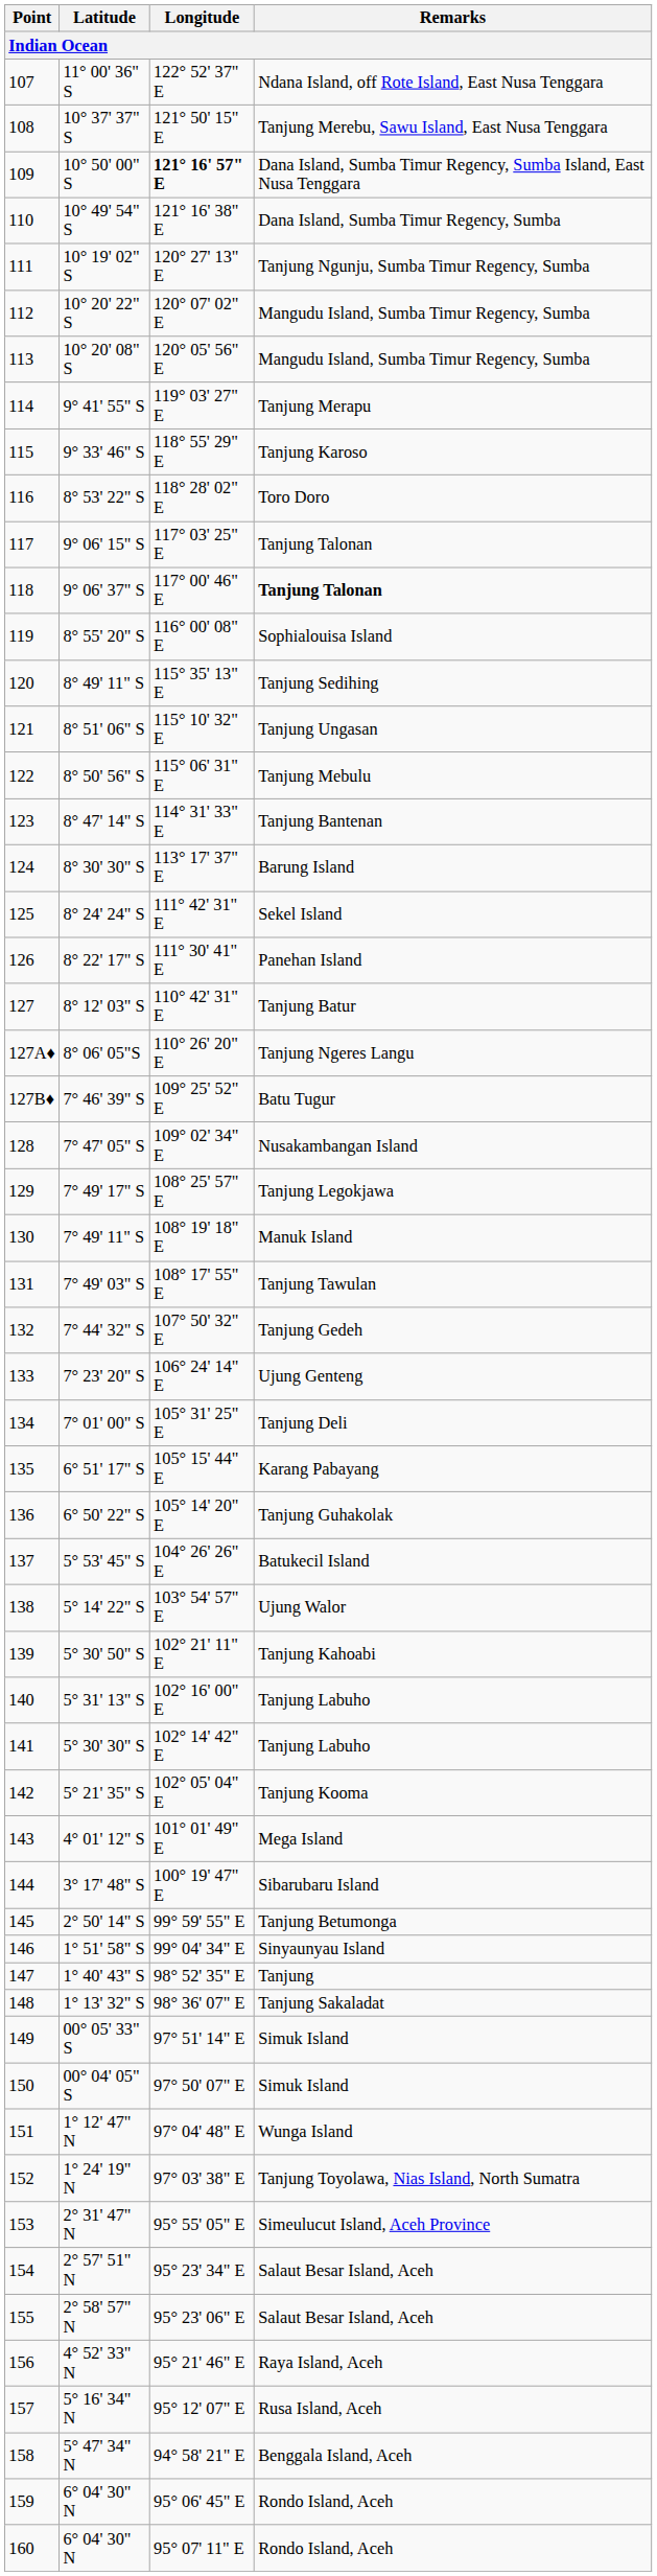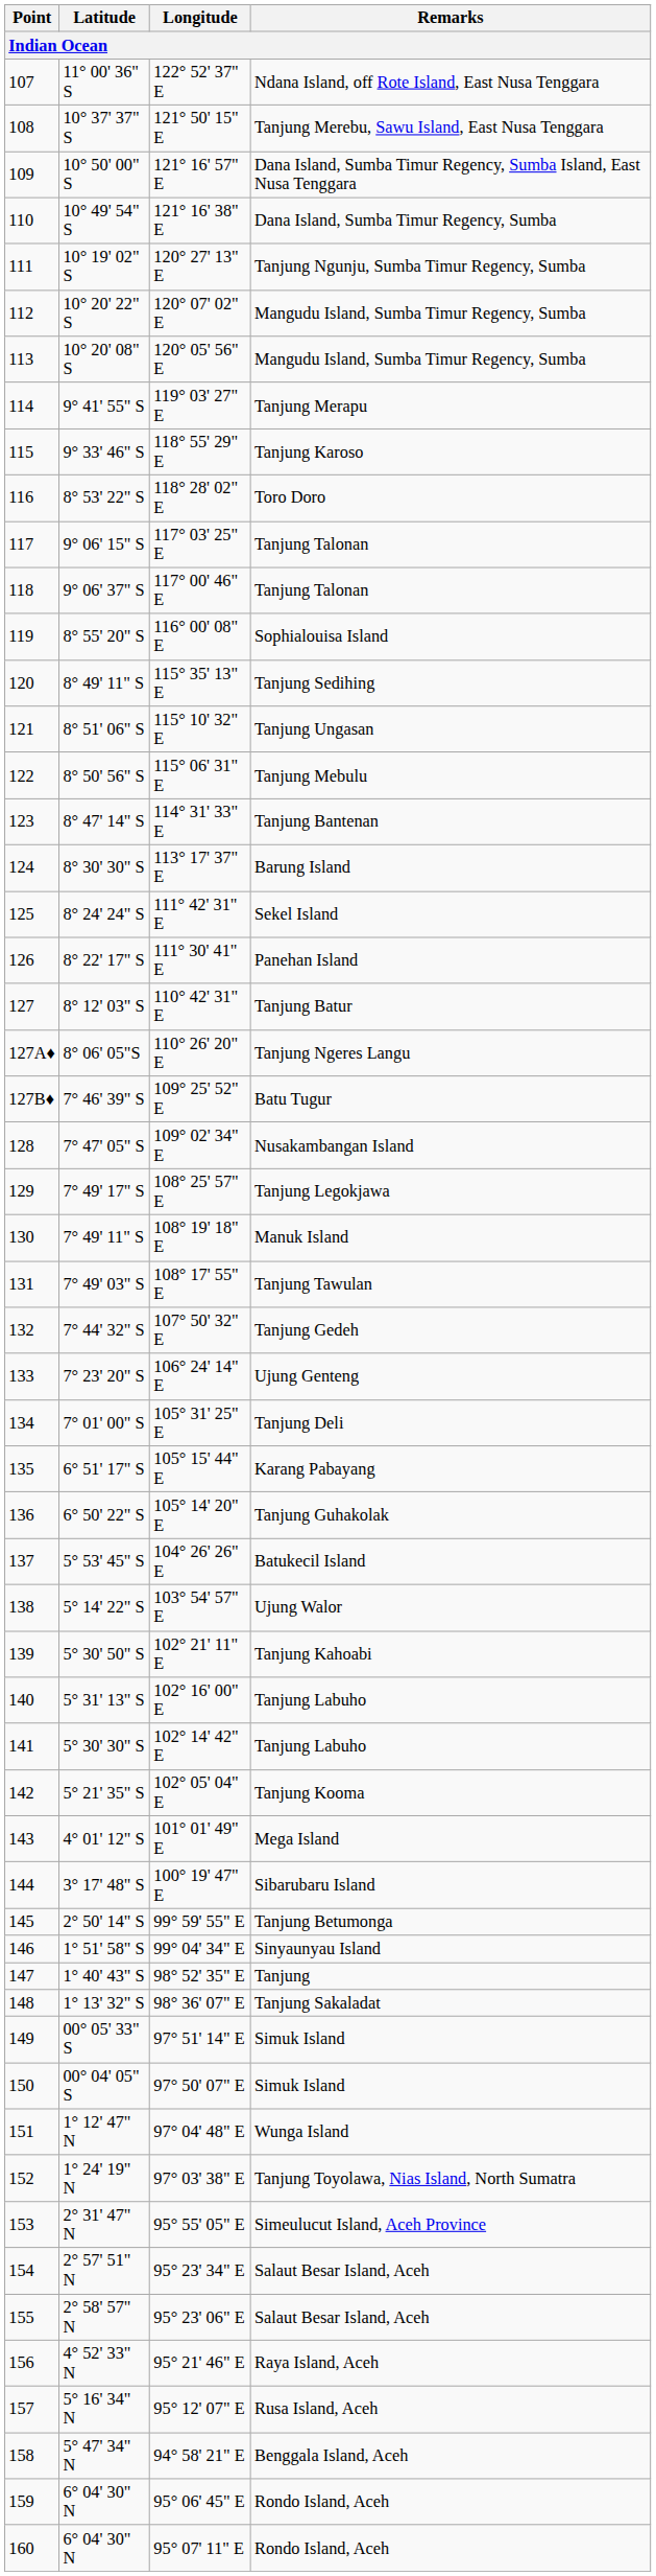109 | Longitude: bold -> normal
118 | Remarks: bold -> normal
